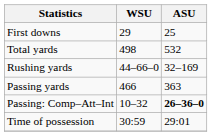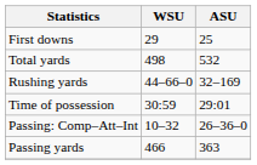rows swapped: Passing yards <-> Time of possession
Passing: Comp–Att–Int | ASU: bold -> normal
